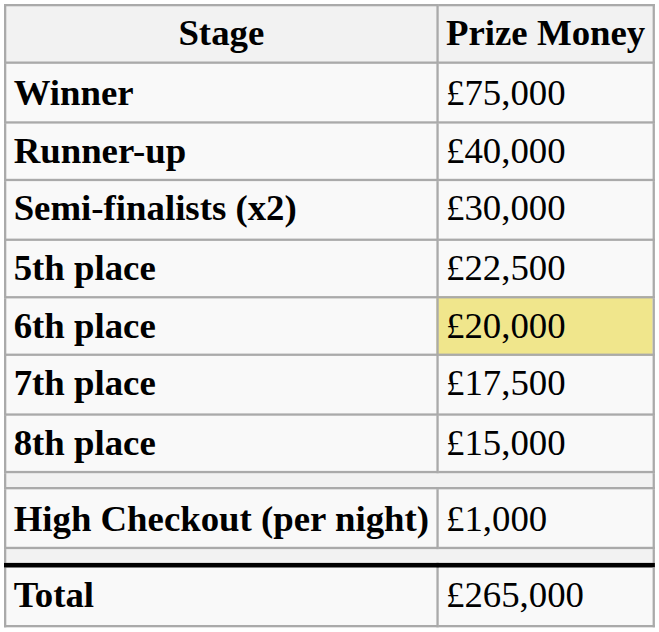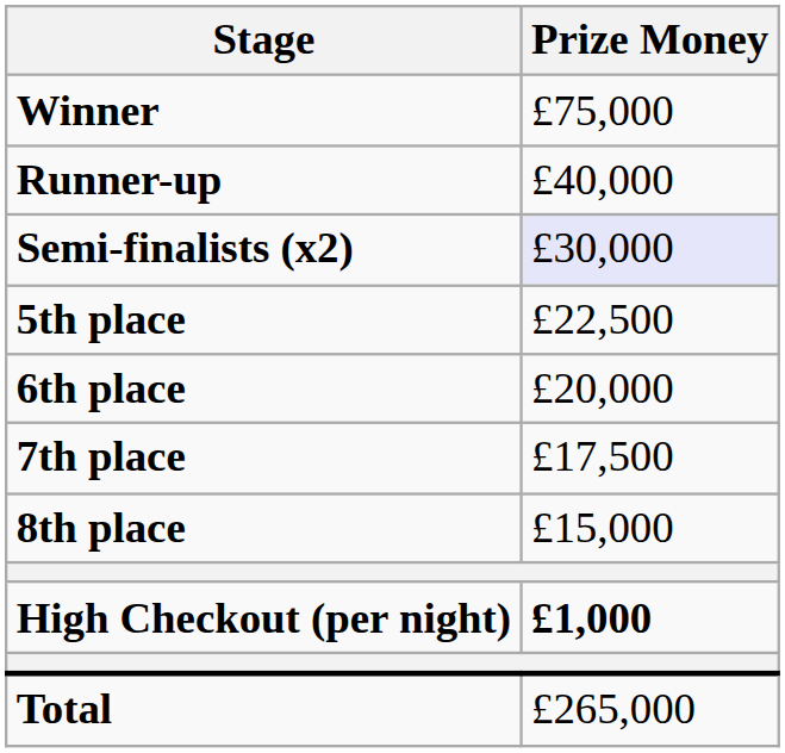Semi-finalists (x2) | Prize Money: no background -> lavender background
6th place | Prize Money: khaki background -> no background
High Checkout (per night) | Prize Money: normal -> bold
